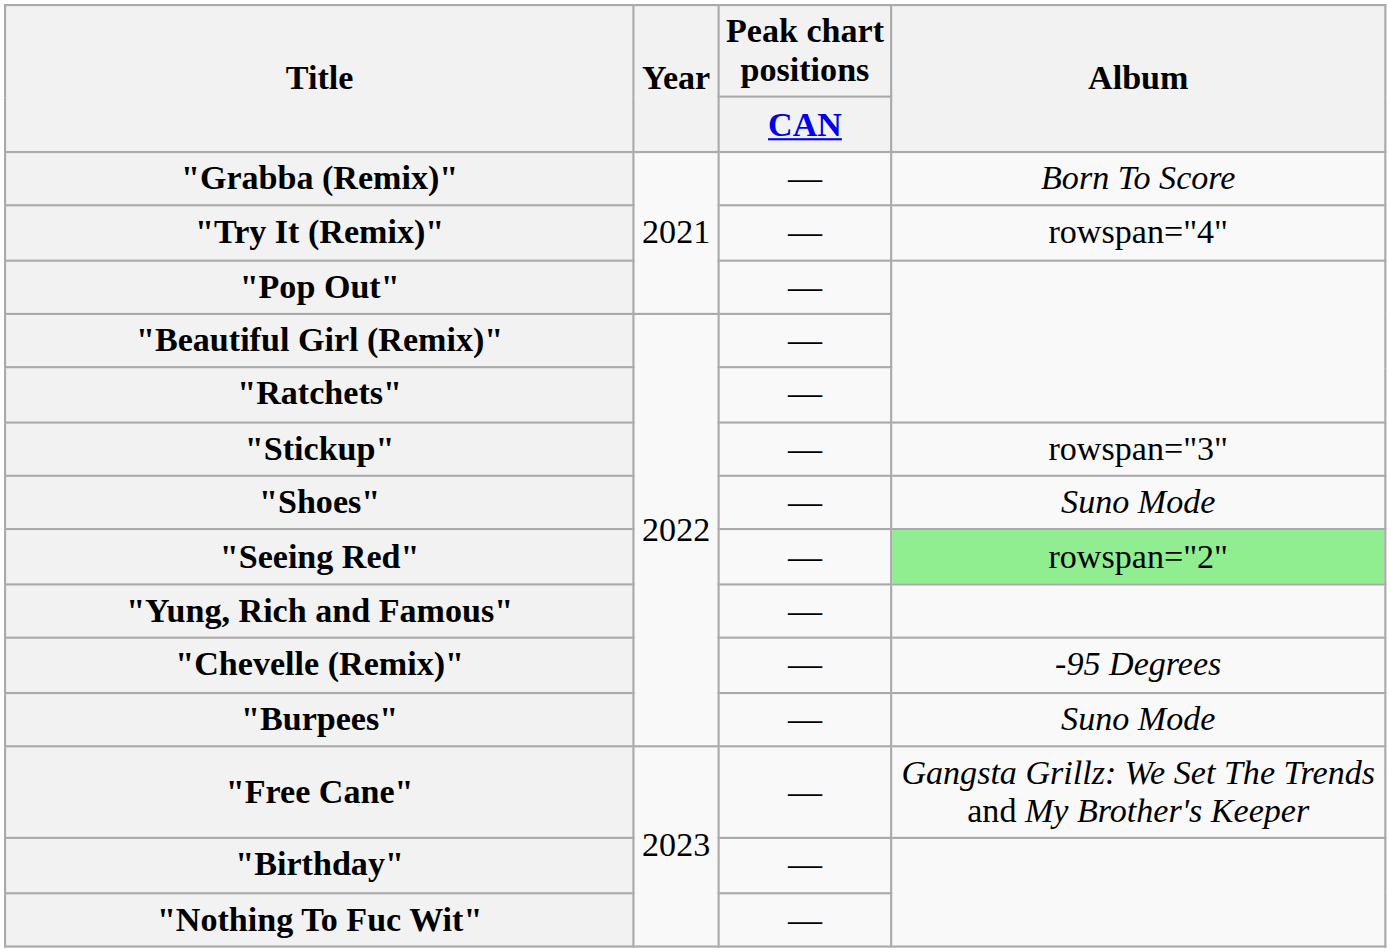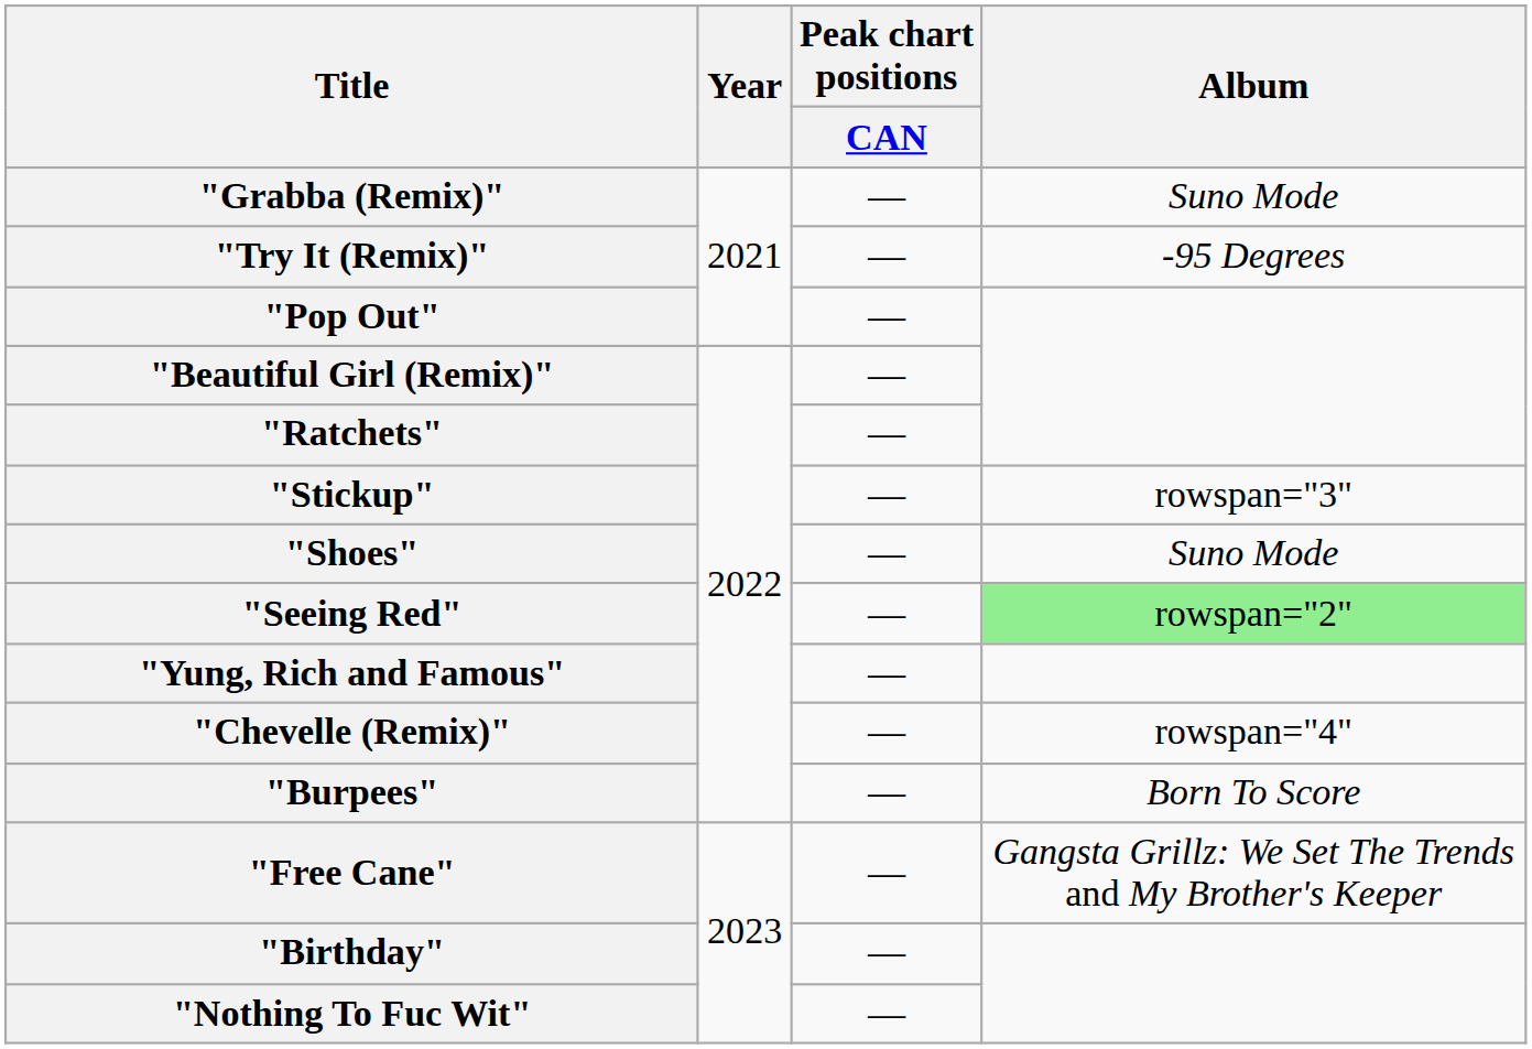"Grabba (Remix)" | Album: Born To Score -> Suno Mode
"Try It (Remix)" | Album: rowspan="4" -> -95 Degrees
"Chevelle (Remix)" | Album: -95 Degrees -> rowspan="4"
"Burpees" | Album: Suno Mode -> Born To Score
